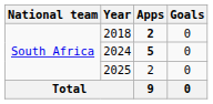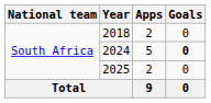2018 | Apps: bold -> normal
2024 | Apps: bold -> normal
2024 | Goals: normal -> bold
